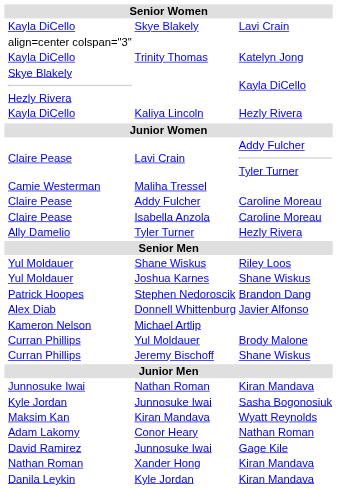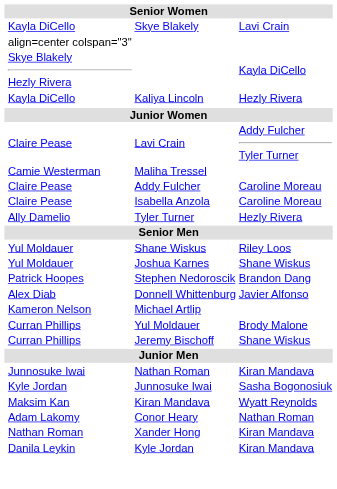- row: Kayla DiCello | Trinity Thomas | Katelyn Jong
- row: David Ramirez | Junnosuke Iwai | Gage Kile
